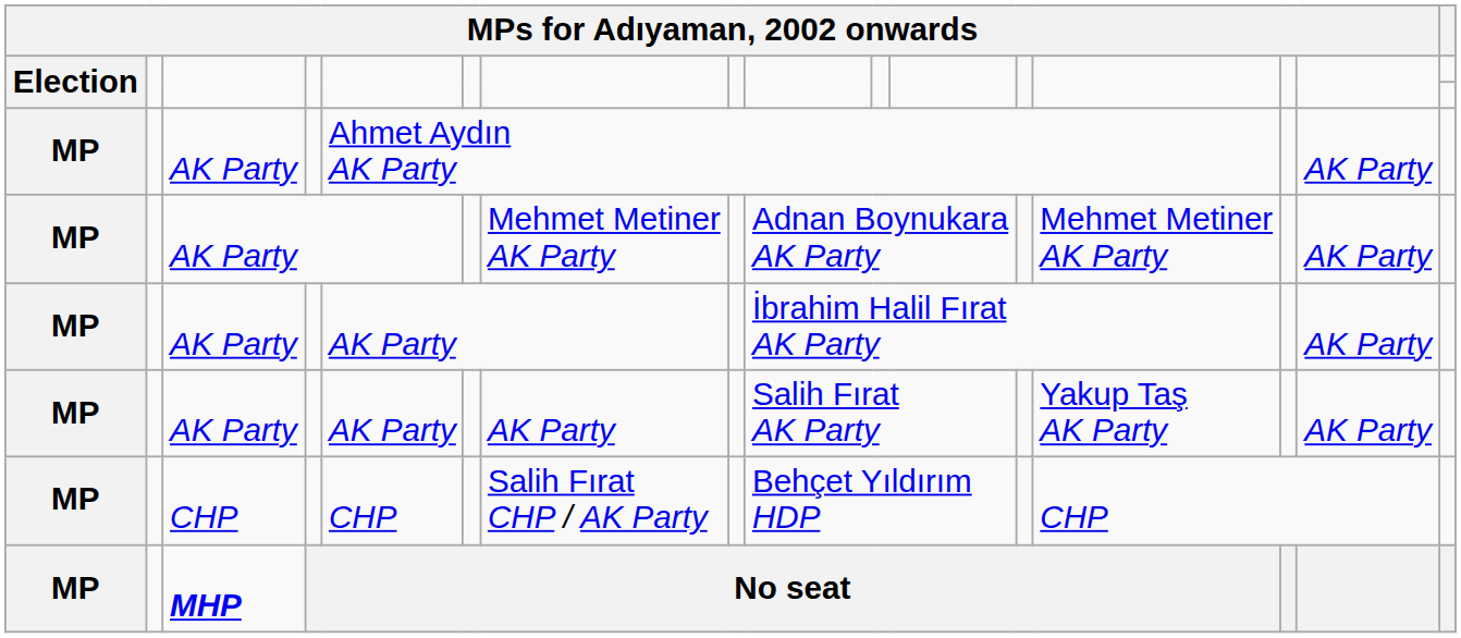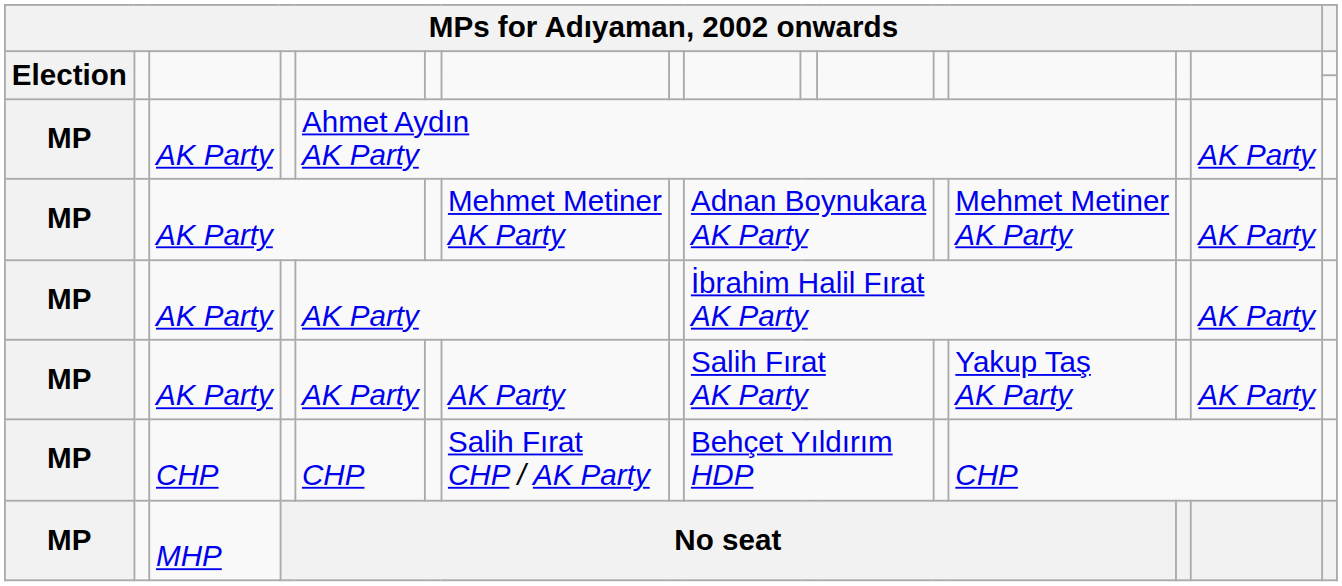MHP | column 3: bold -> normal
